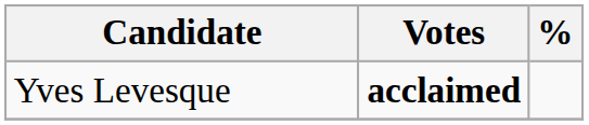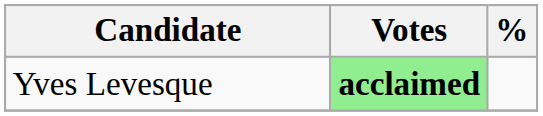Yves Levesque | Votes: no background -> lightgreen background
